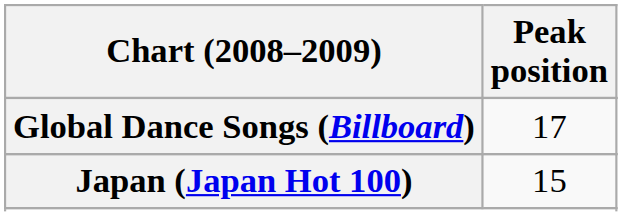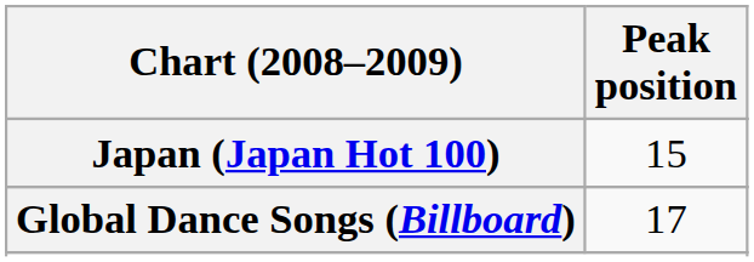rows swapped: Global Dance Songs (Billboard) <-> Japan (Japan Hot 100)
